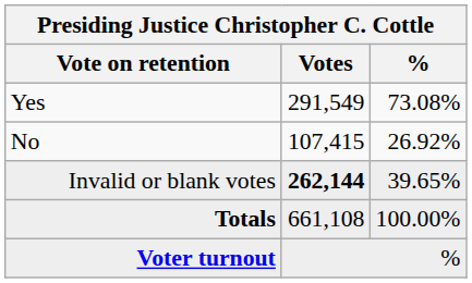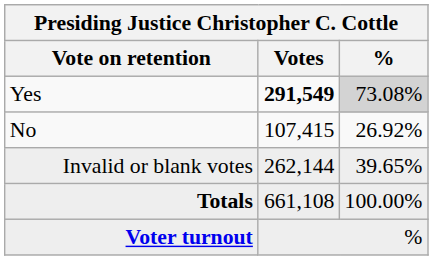Yes | Votes: normal -> bold
Yes | %: no background -> lightgrey background
Invalid or blank votes | Votes: bold -> normal
